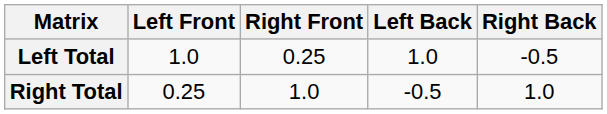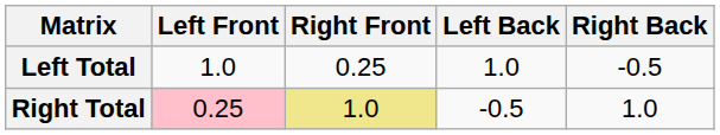row 3 | Left Front: no background -> pink background
row 3 | Right Front: no background -> khaki background
